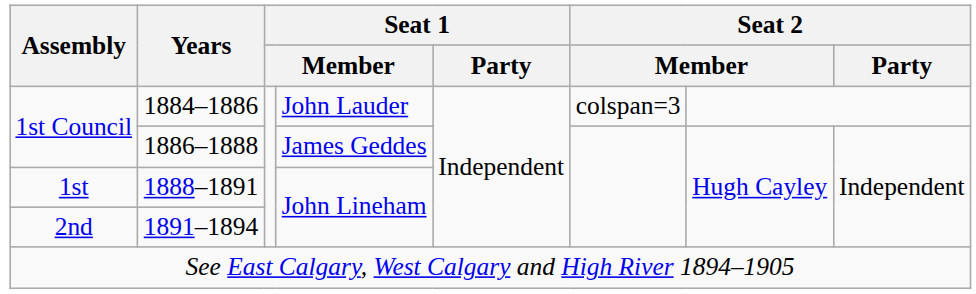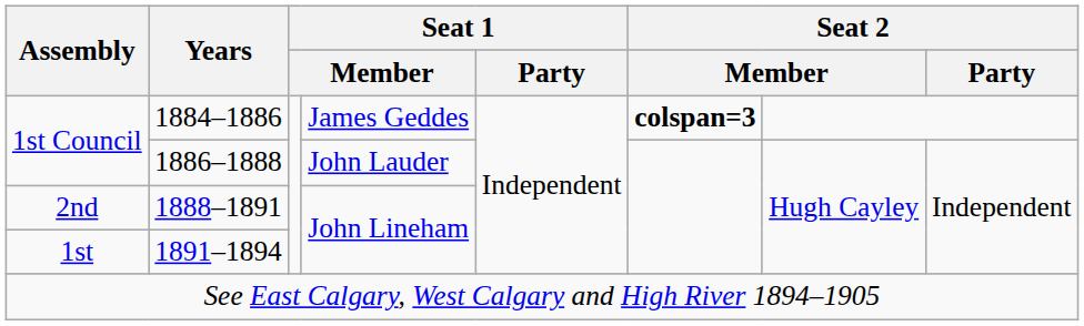1884–1886 | column 4: John Lauder -> James Geddes
1884–1886 | column 6: normal -> bold
1886–1888 | column 4: James Geddes -> John Lauder
1888–1891 | Assembly: 1st -> 2nd
1891–1894 | Assembly: 2nd -> 1st
